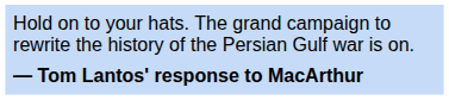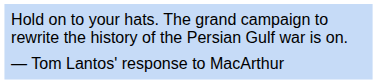row 2 | column 1: bold -> normal
